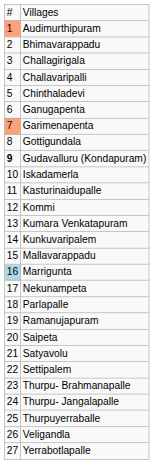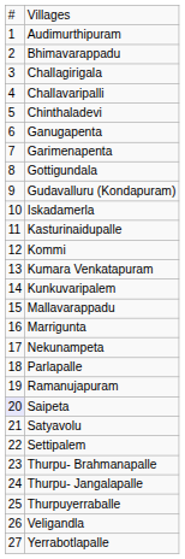Audimurthipuram | column 1: lightsalmon background -> no background
Garimenapenta | column 1: lightsalmon background -> no background
Gudavalluru (Kondapuram) | column 1: bold -> normal
Marrigunta | column 1: lightblue background -> no background
Saipeta | column 1: no background -> lavender background
